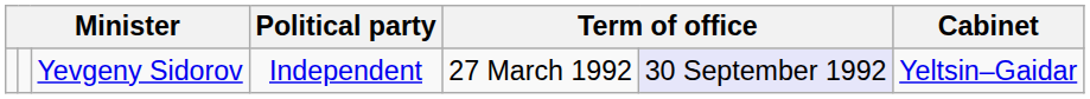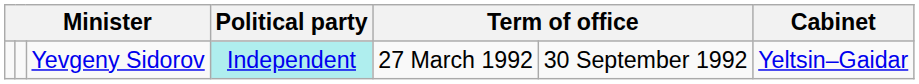Yevgeny Sidorov | Political party: no background -> paleturquoise background
Yevgeny Sidorov | column 6: lavender background -> no background
